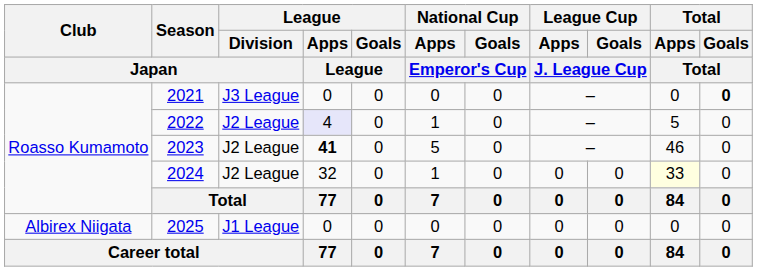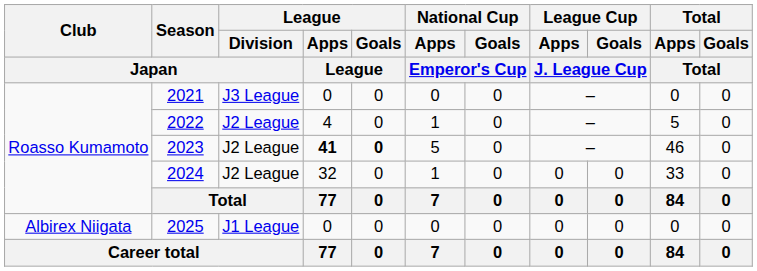2021 | Total / Goals / Total: bold -> normal
2022 | League / Apps / League: lavender background -> no background
2023 | League / Goals / League: normal -> bold
2024 | Total / Apps / Total: lightyellow background -> no background
